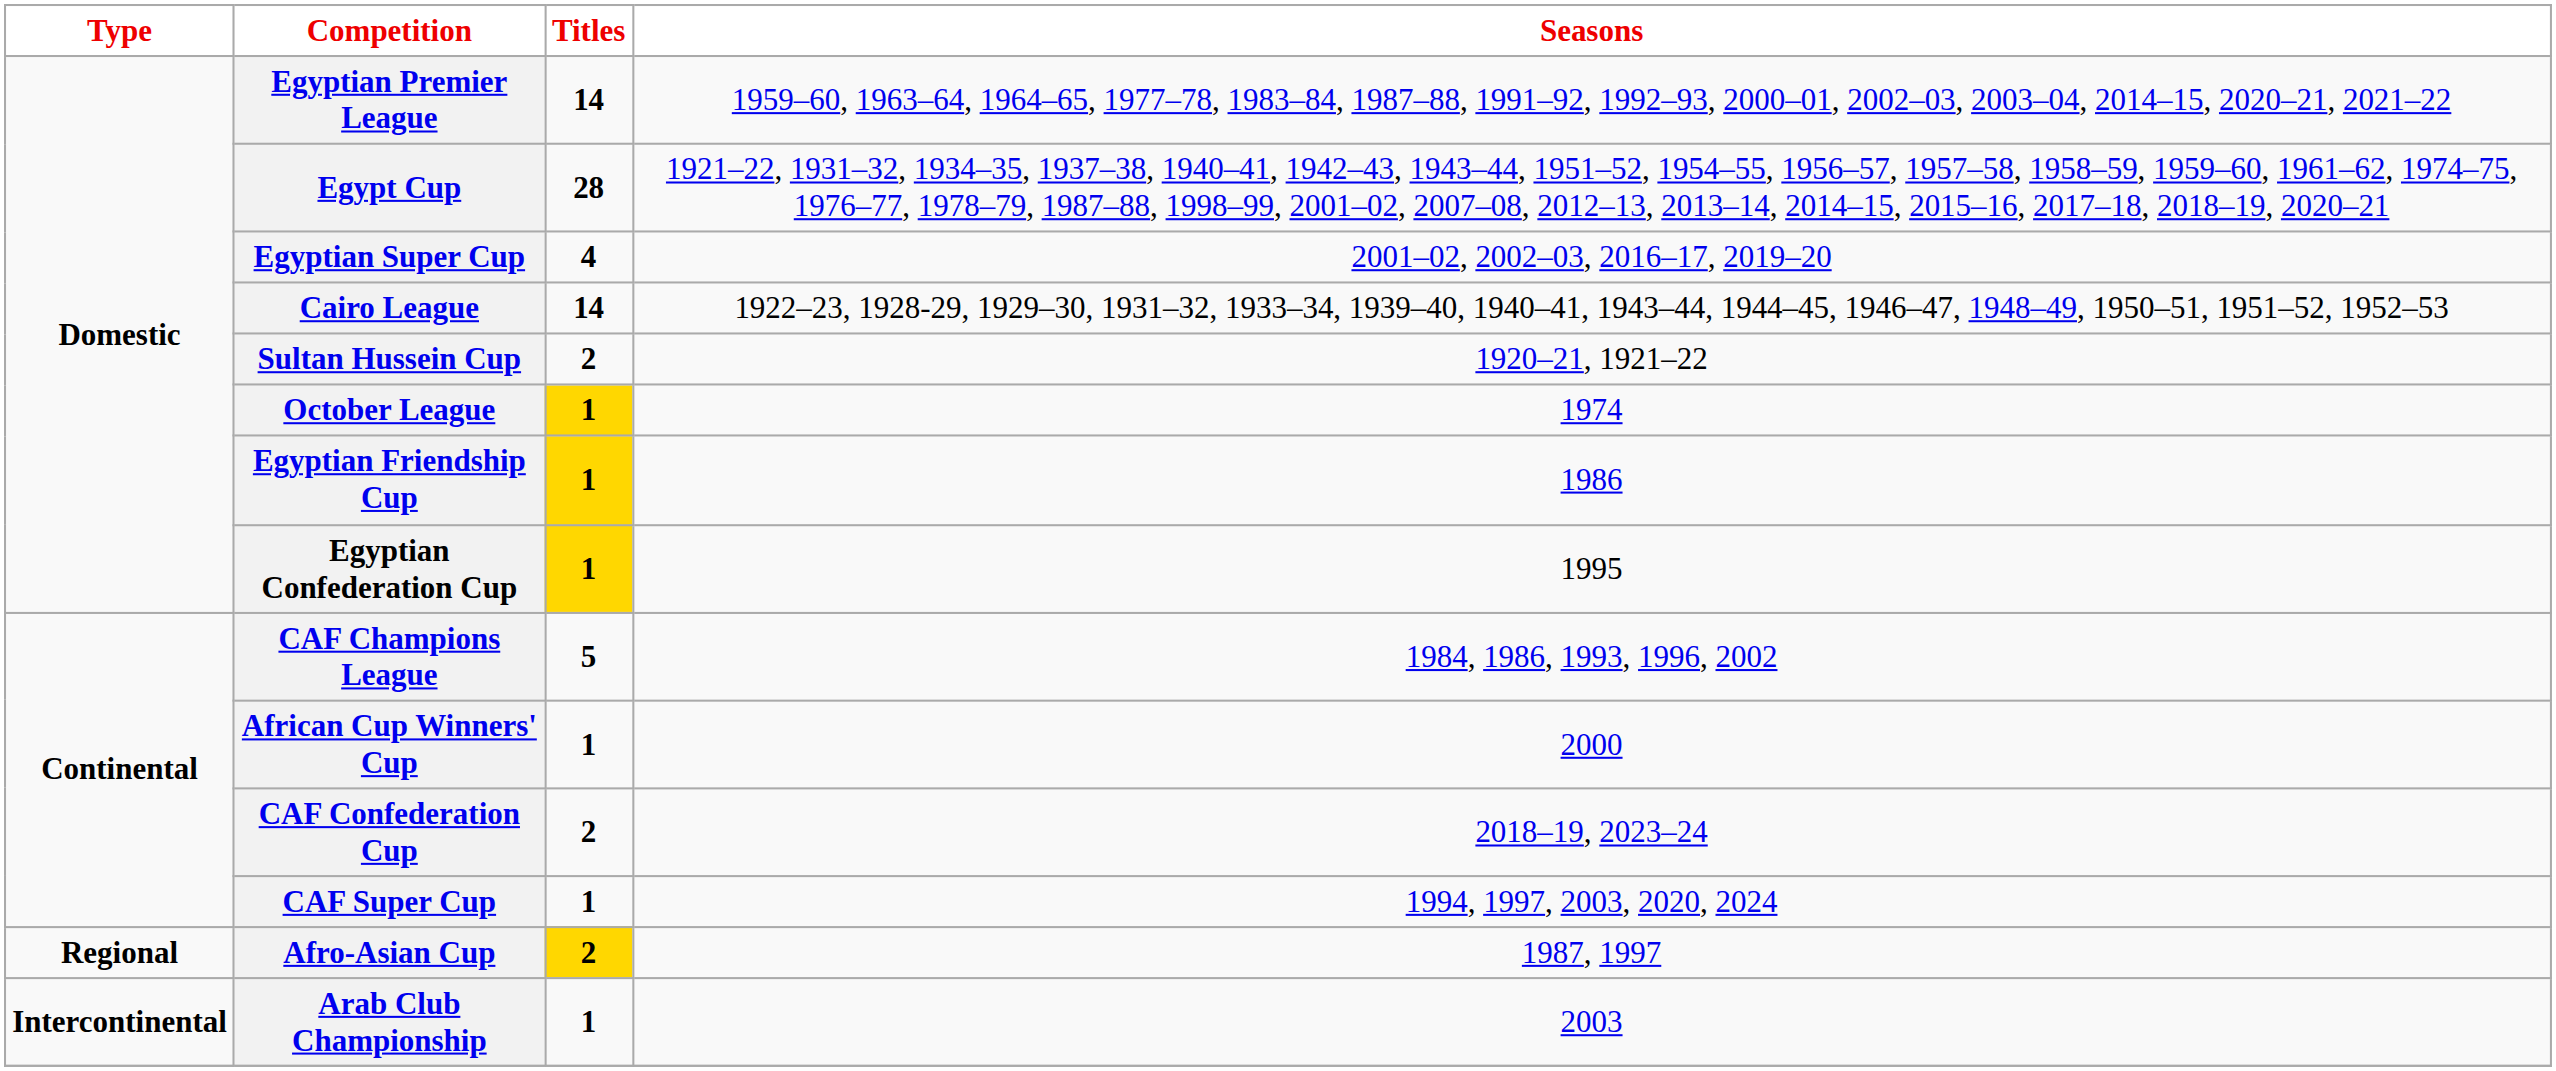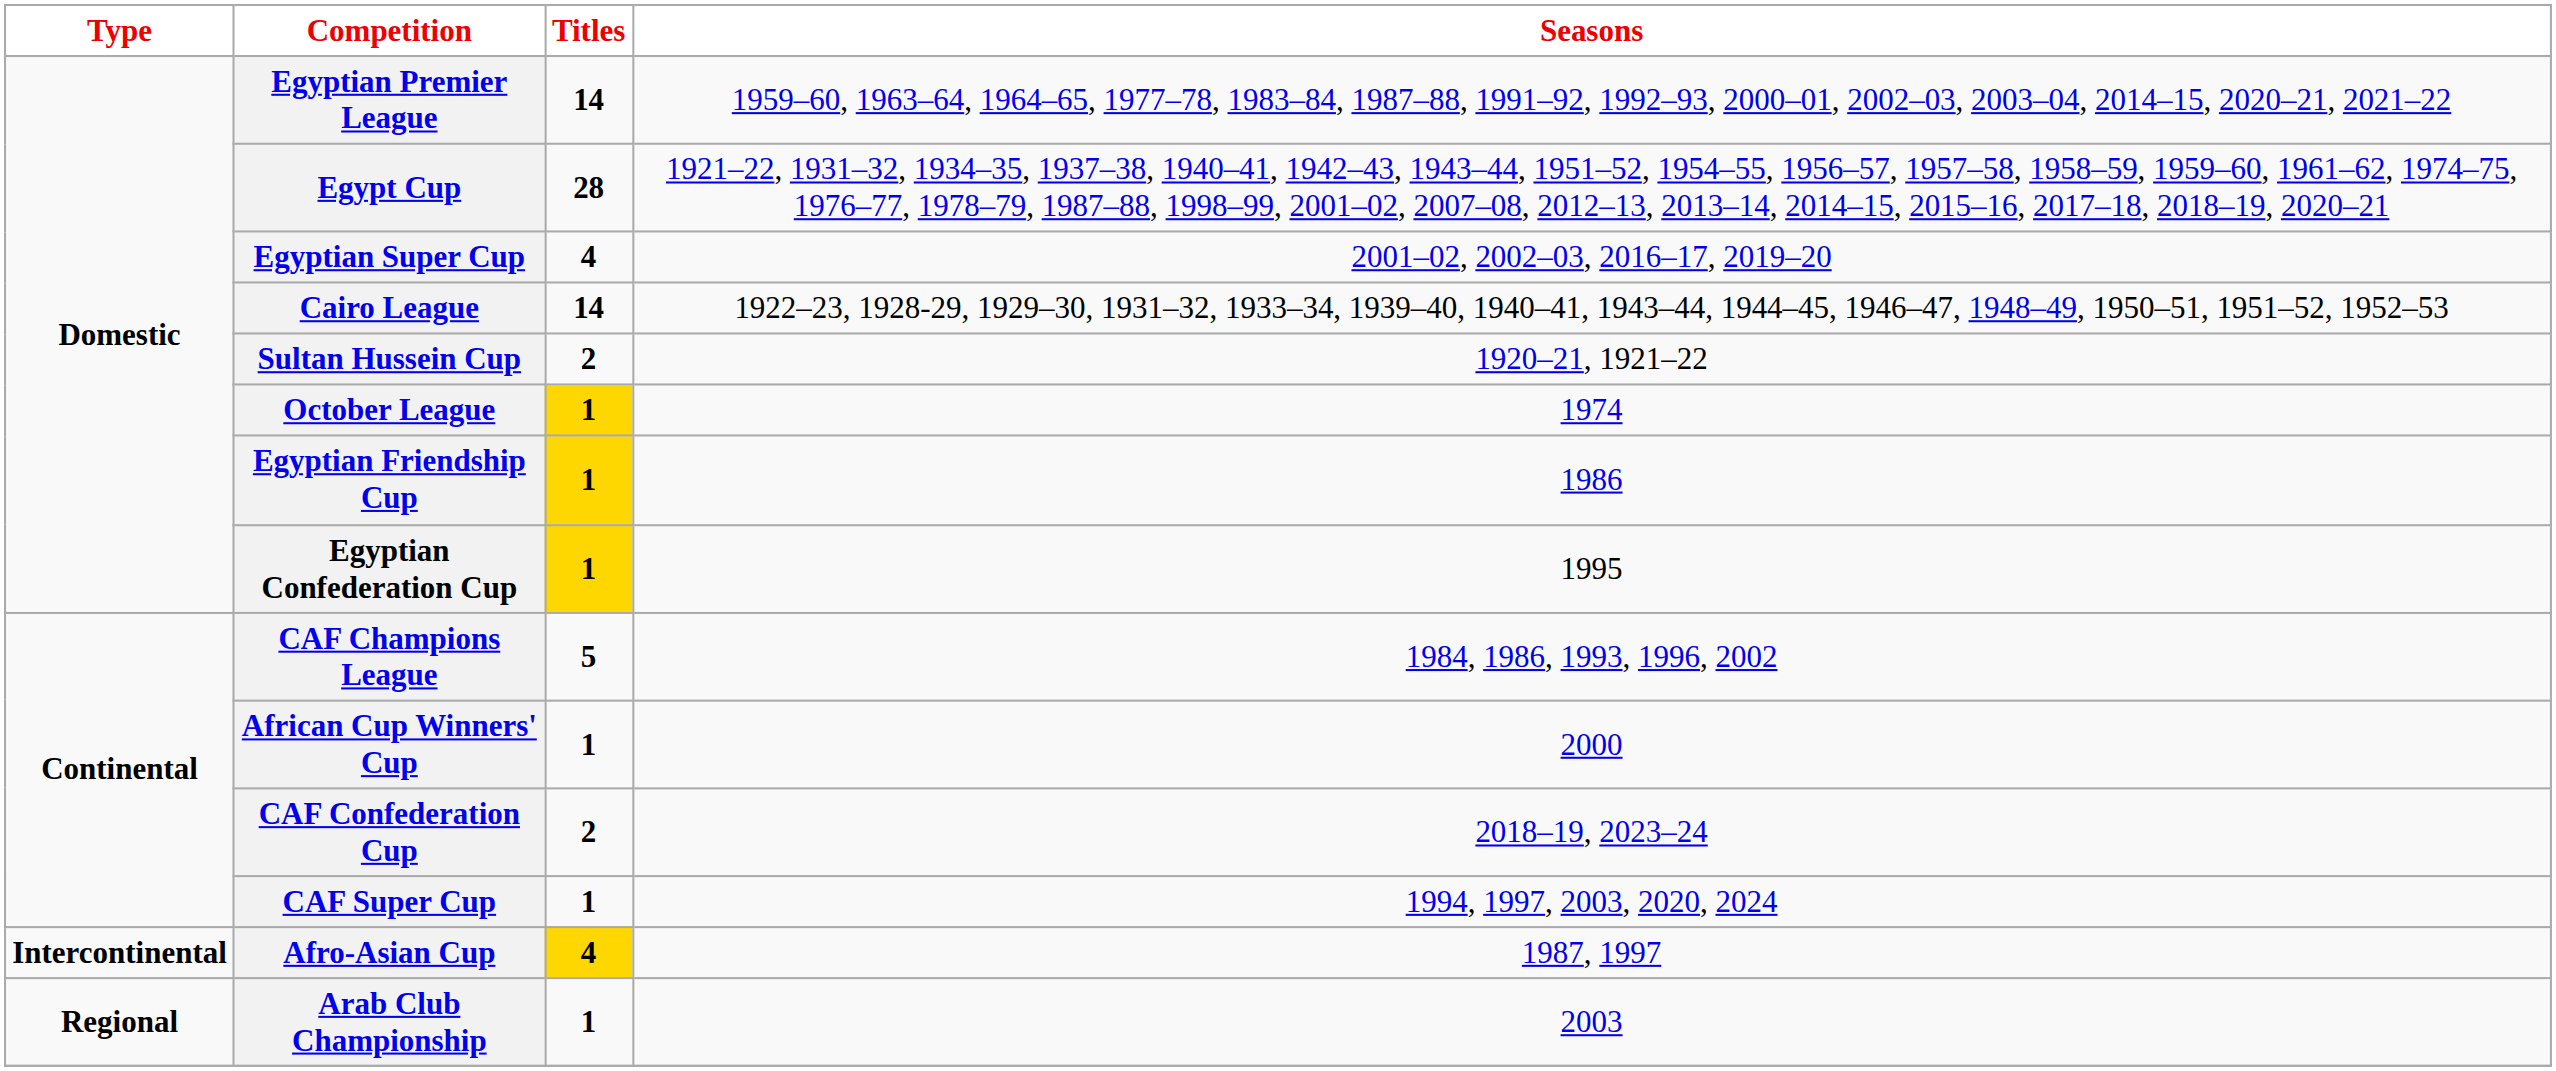Afro-Asian Cup | Type: Regional -> Intercontinental
Afro-Asian Cup | Titles: 2 -> 4
Arab Club Championship | Type: Intercontinental -> Regional
